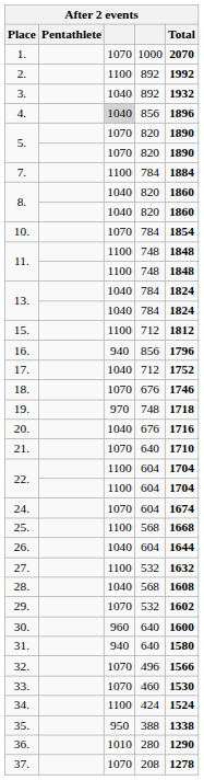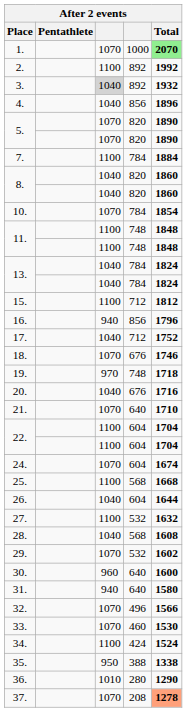1. | Total: no background -> lightgreen background
3. | column 3: no background -> lightgrey background
4. | column 3: lightgrey background -> no background
37. | Total: no background -> lightsalmon background
